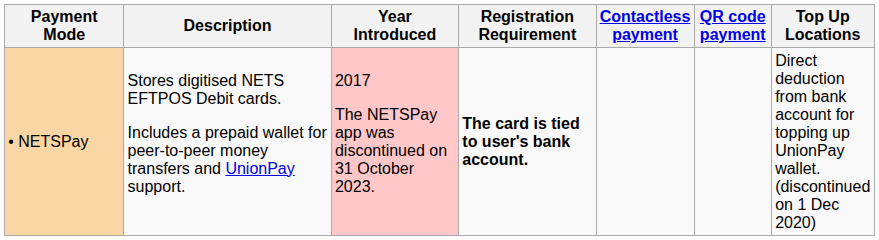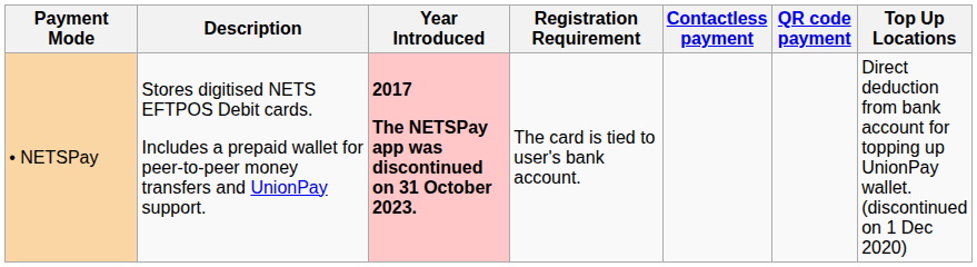• NETSPay | Year Introduced: normal -> bold
• NETSPay | Registration Requirement: bold -> normal
